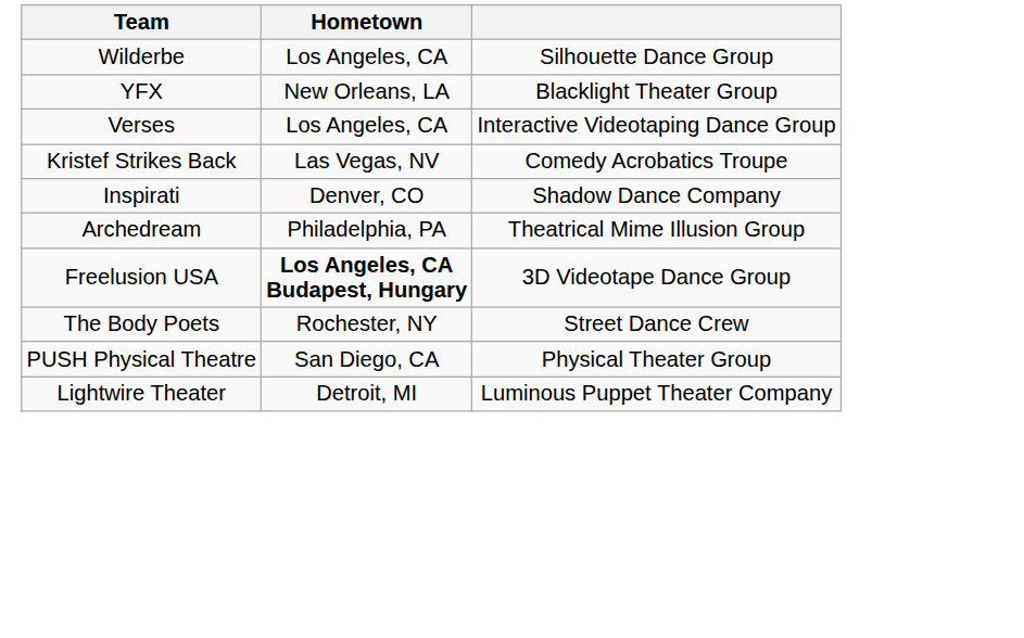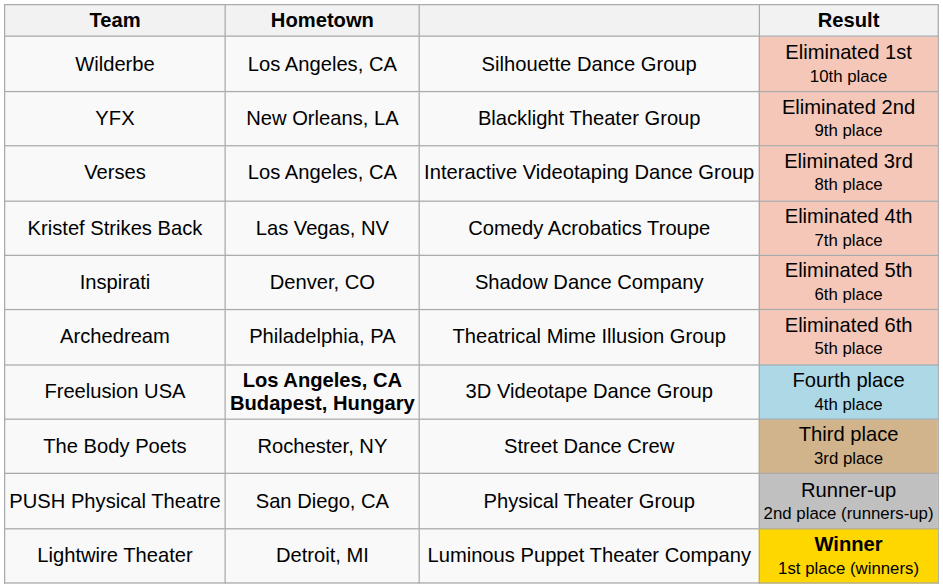+ column: Result | Eliminated 1st 10th place | Eliminated 2nd 9th place | Eliminated 3rd 8th place | Eliminated 4th 7th place | Eliminated 5th 6th place | Eliminated 6th 5th place | Fourth place 4th place | Third place 3rd place | Runner-up 2nd place (runners-up) | Winner 1st place (winners)
